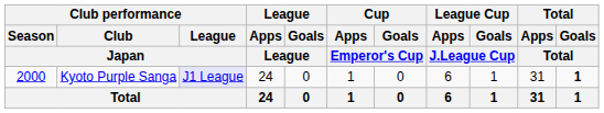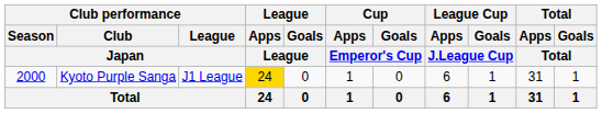Kyoto Purple Sanga | Club performance / League / Japan: lavender background -> no background
Kyoto Purple Sanga | League / Apps / League: no background -> gold background
Kyoto Purple Sanga | Total / Goals / Total: bold -> normal
